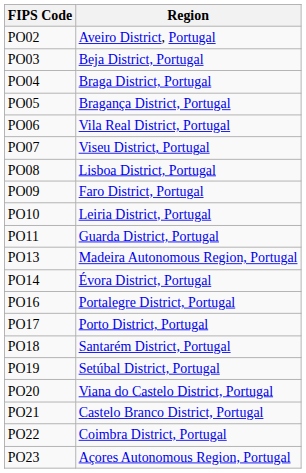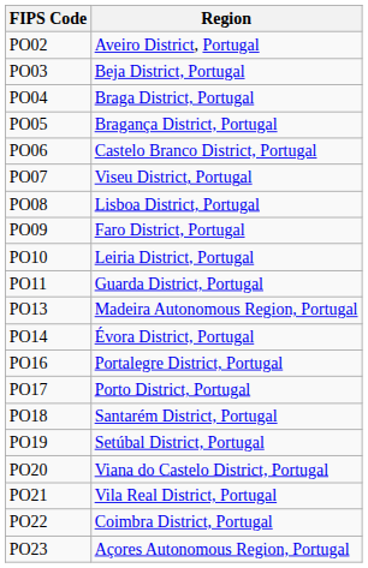PO06 | Region: Vila Real District, Portugal -> Castelo Branco District, Portugal
PO21 | Region: Castelo Branco District, Portugal -> Vila Real District, Portugal
